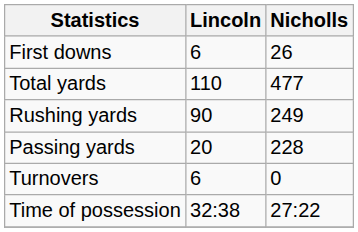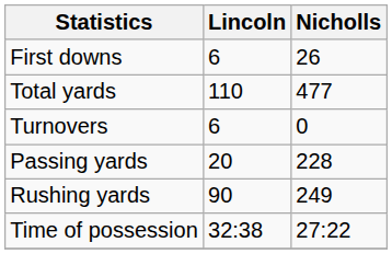rows swapped: Rushing yards <-> Turnovers
